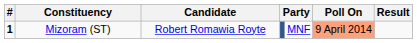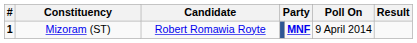Mizoram (ST) | column 5: normal -> bold
Mizoram (ST) | Poll On: lightsalmon background -> no background
